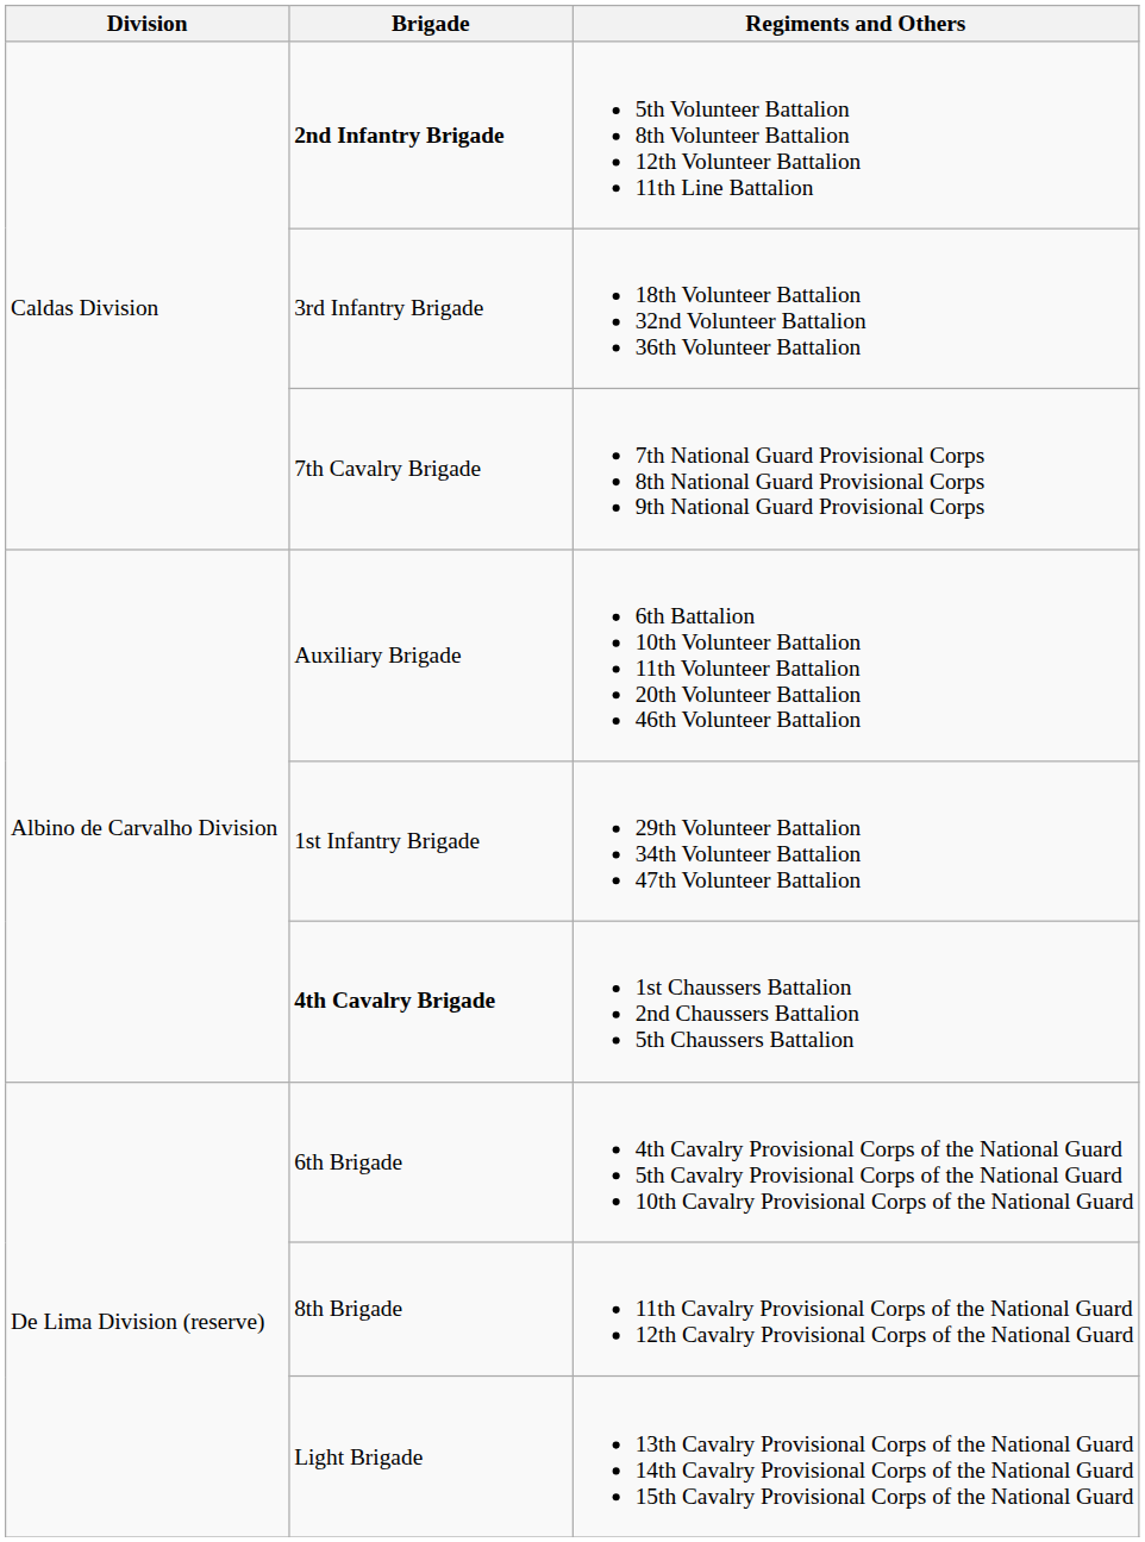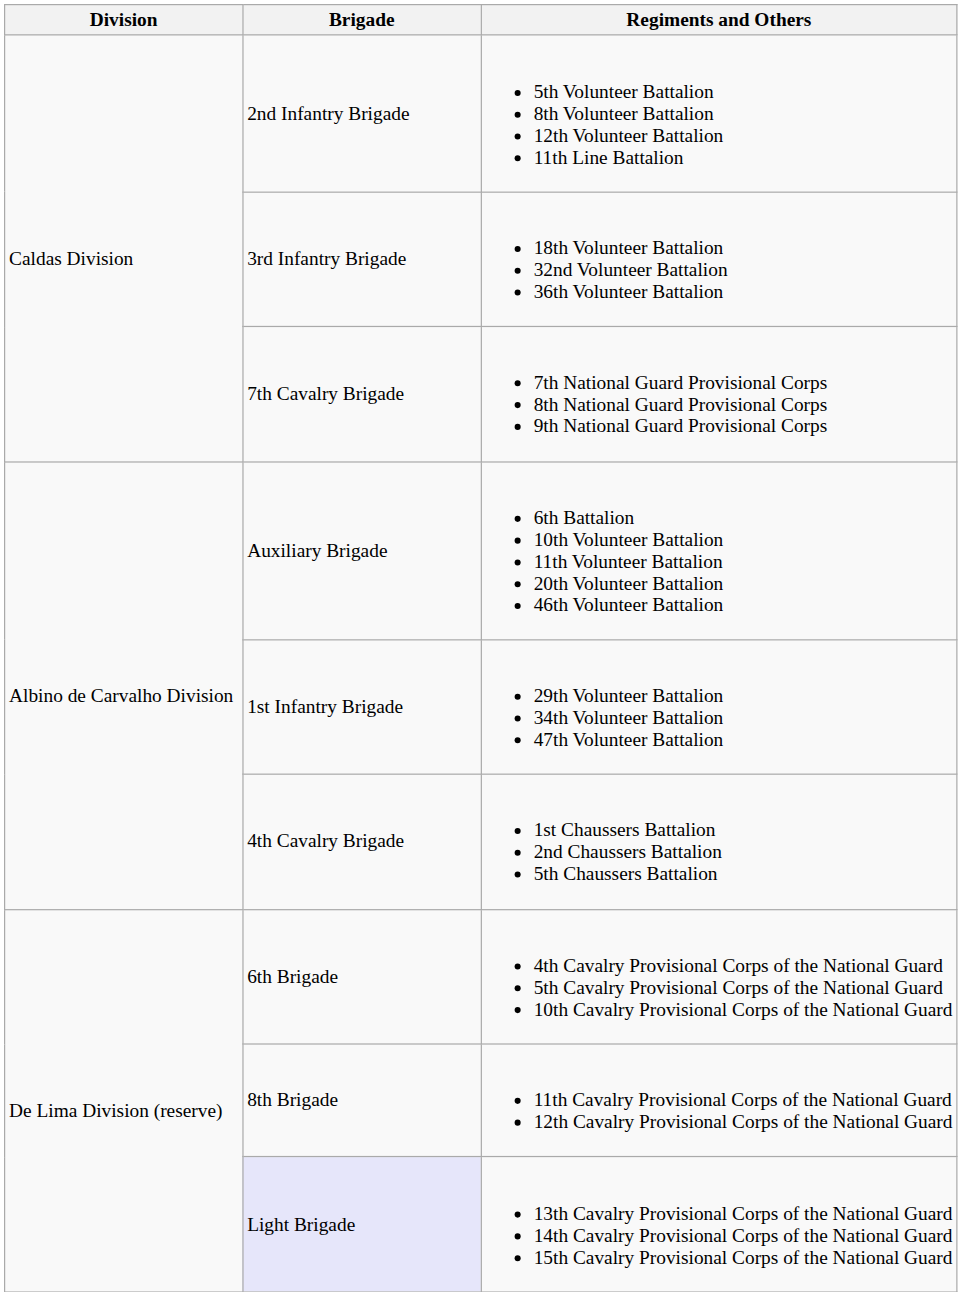2nd Infantry Brigade | Brigade: bold -> normal
4th Cavalry Brigade | Brigade: bold -> normal
Light Brigade | Brigade: no background -> lavender background
